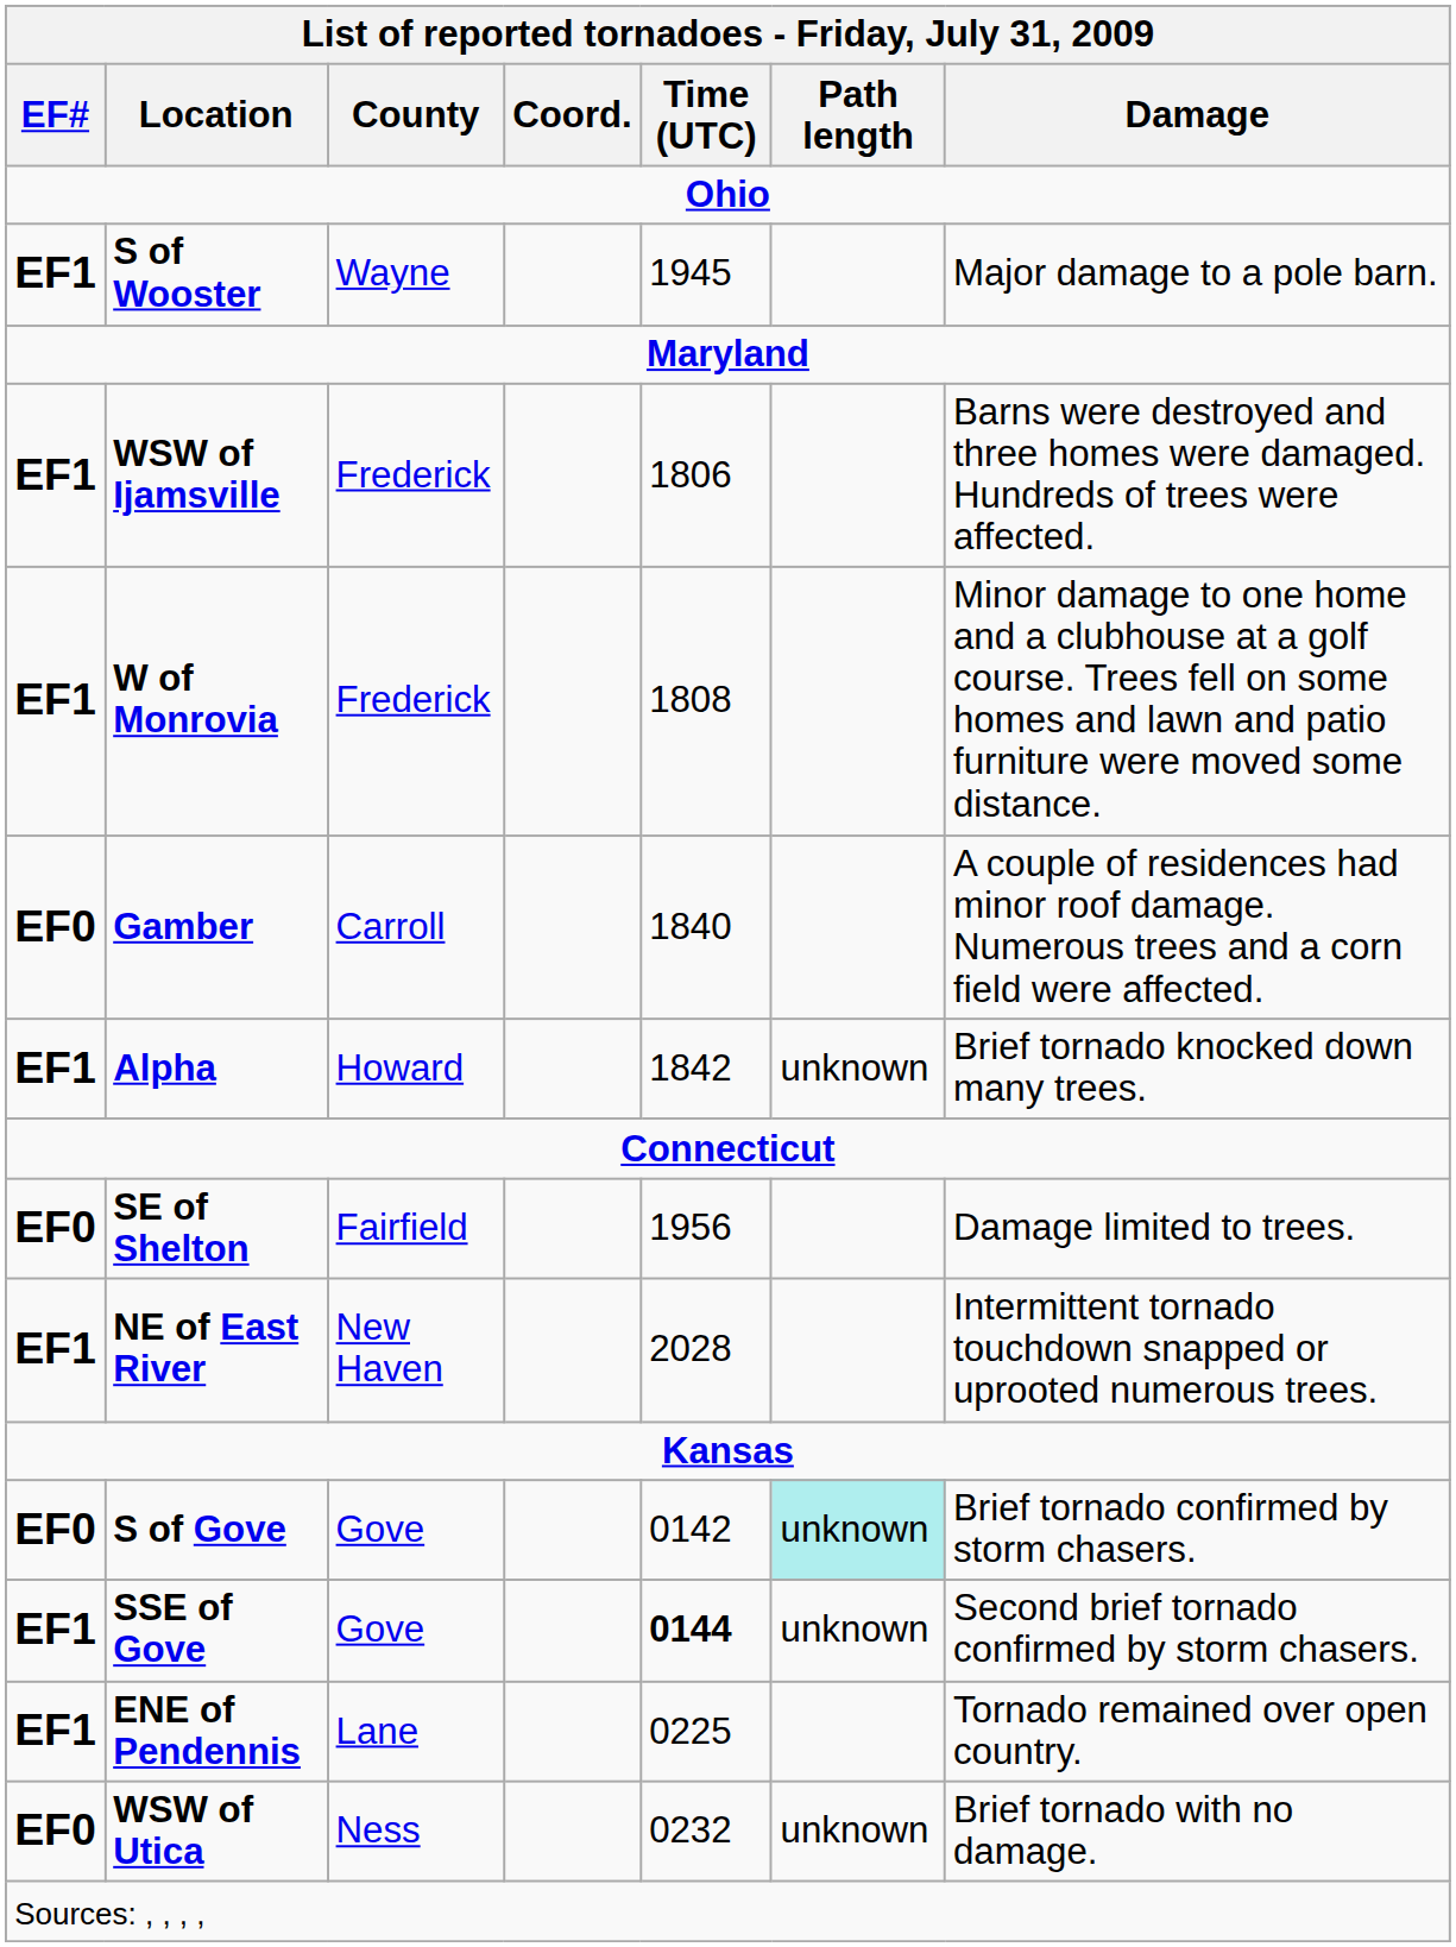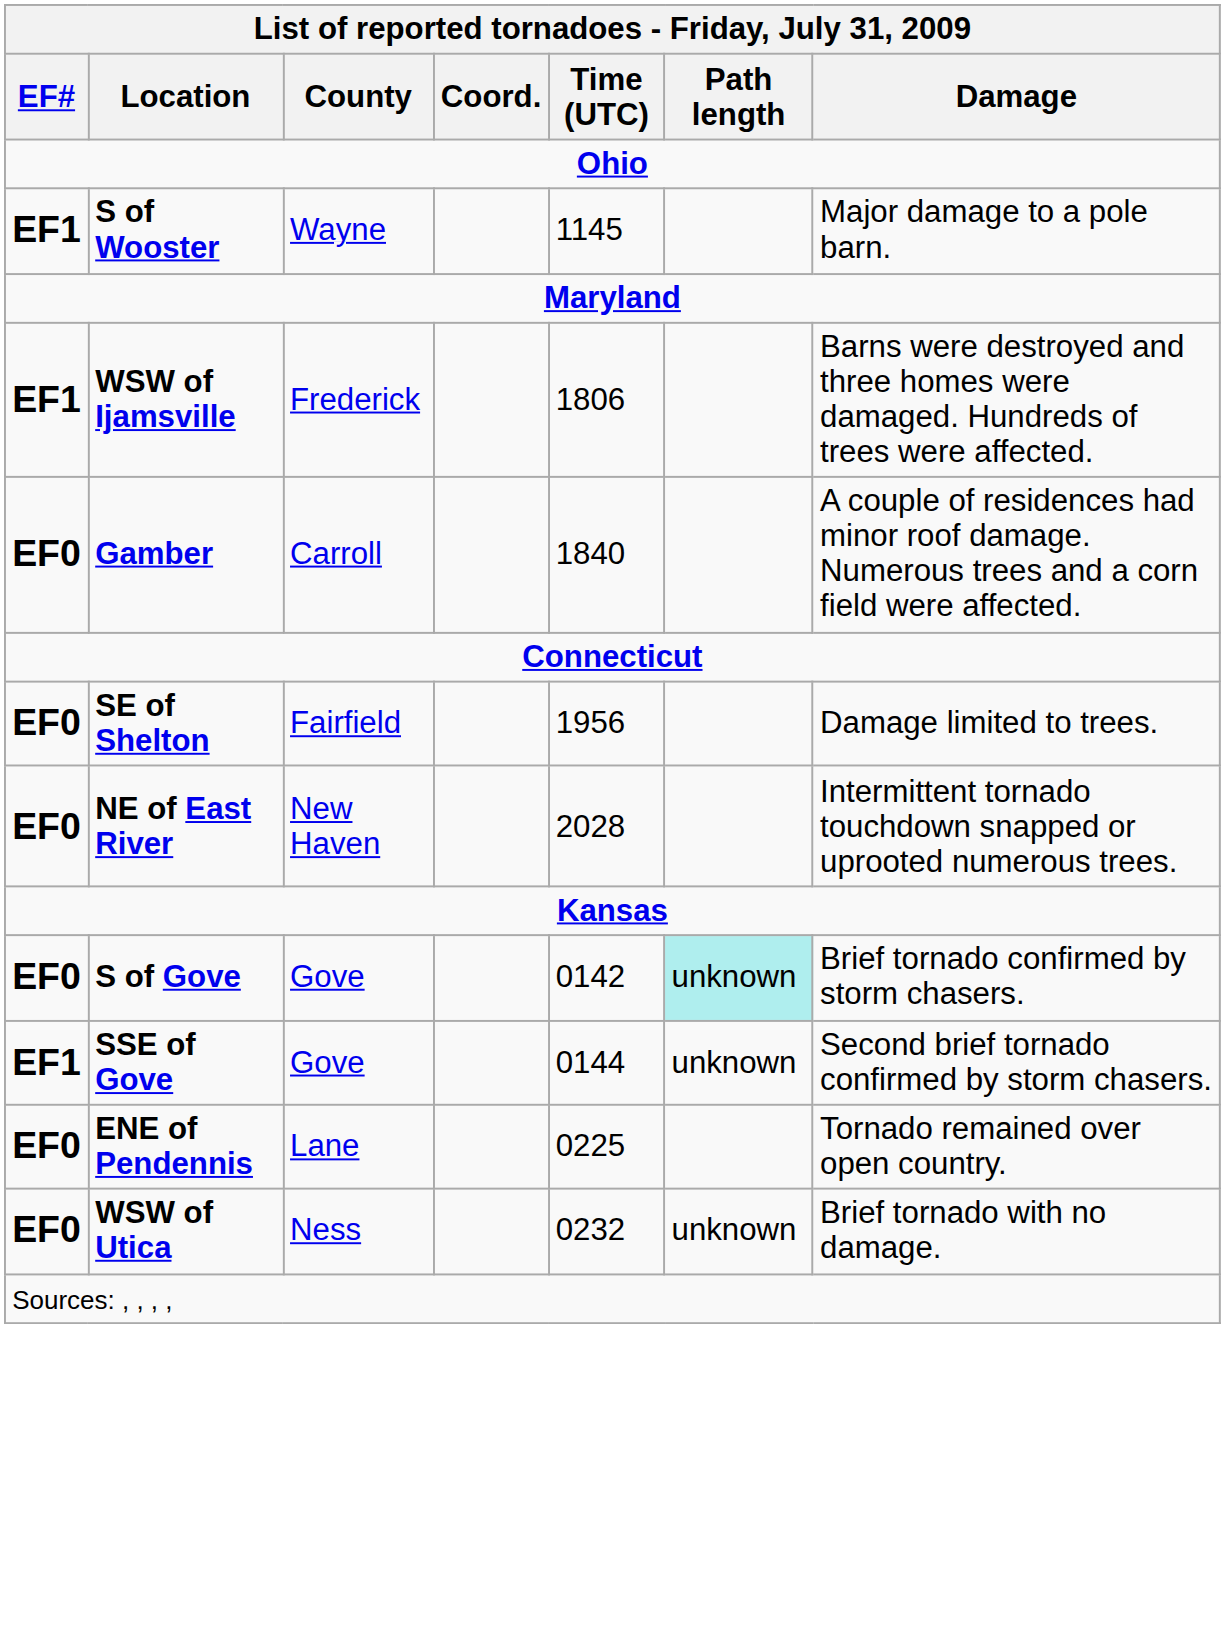S of Wooster | Time (UTC): 1945 -> 1145
- row: EF1 | W of Monrovia | Frederick | 1808 | Minor damage to one home and a clubhouse at a golf course. Trees fell on some homes and lawn and patio furniture were moved some distance.
- row: EF1 | Alpha | Howard | 1842 | unknown | Brief tornado knocked down many trees.
NE of East River | EF#: EF1 -> EF0
SSE of Gove | Time (UTC): bold -> normal
ENE of Pendennis | EF#: EF1 -> EF0
